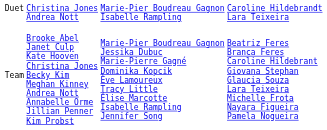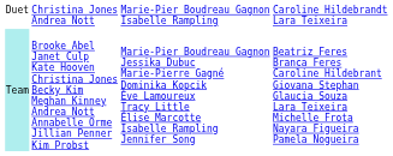Team | column 1: no background -> paleturquoise background
